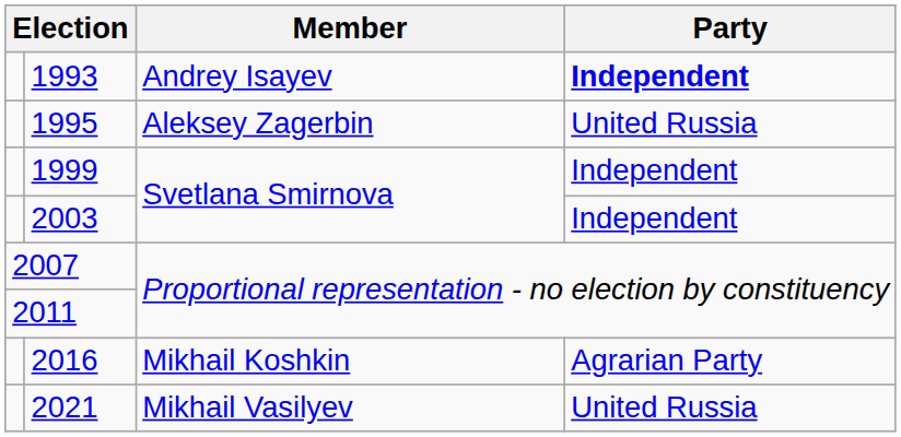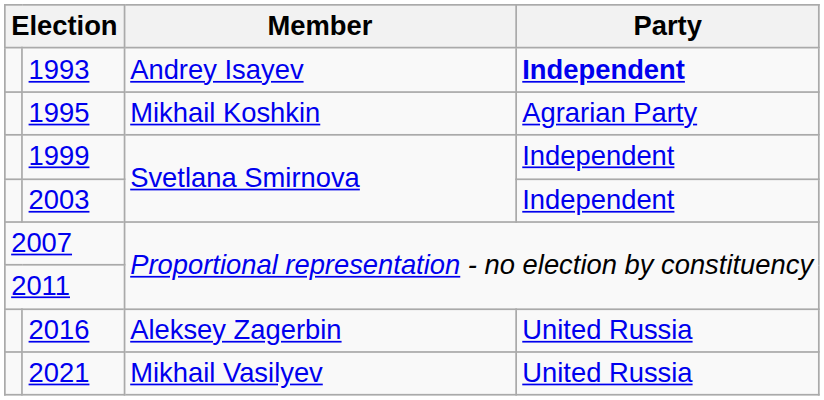1995 | Member: Aleksey Zagerbin -> Mikhail Koshkin
1995 | Party: United Russia -> Agrarian Party
2016 | Member: Mikhail Koshkin -> Aleksey Zagerbin
2016 | Party: Agrarian Party -> United Russia
